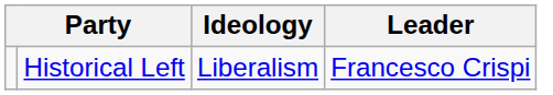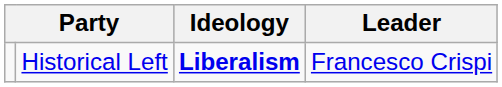Historical Left | Ideology: normal -> bold
